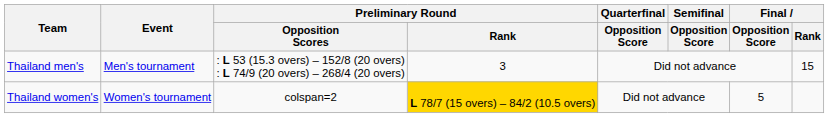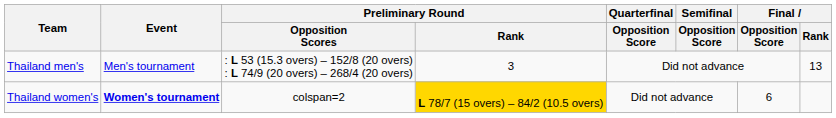Thailand men's | Final / Rank: 15 -> 13
Thailand women's | Event: normal -> bold
Thailand women's | Final / Opposition Score: 5 -> 6
